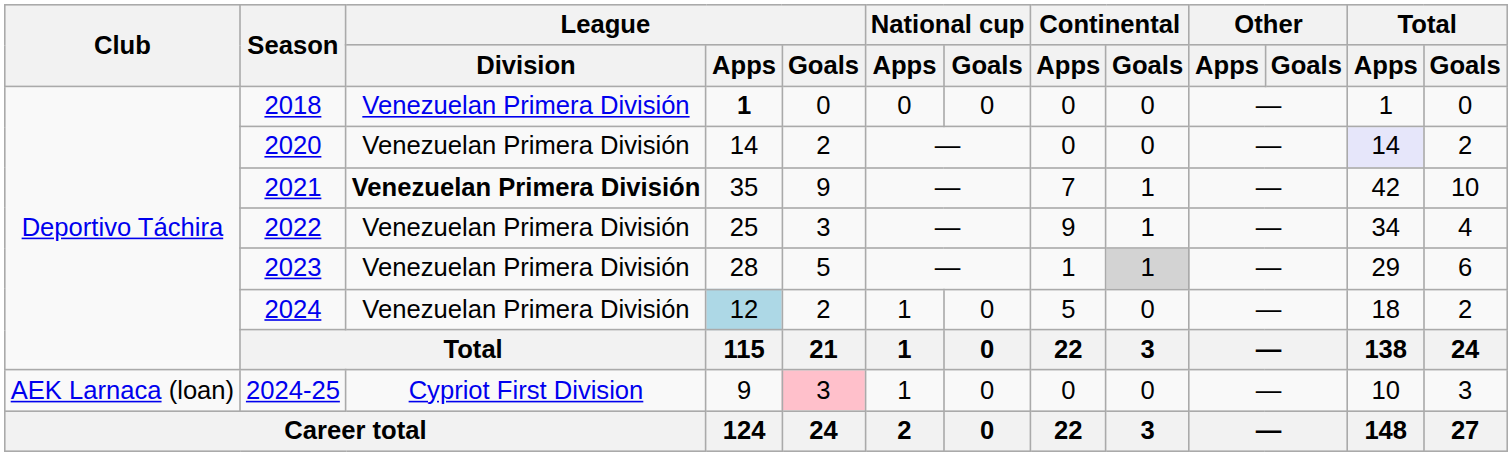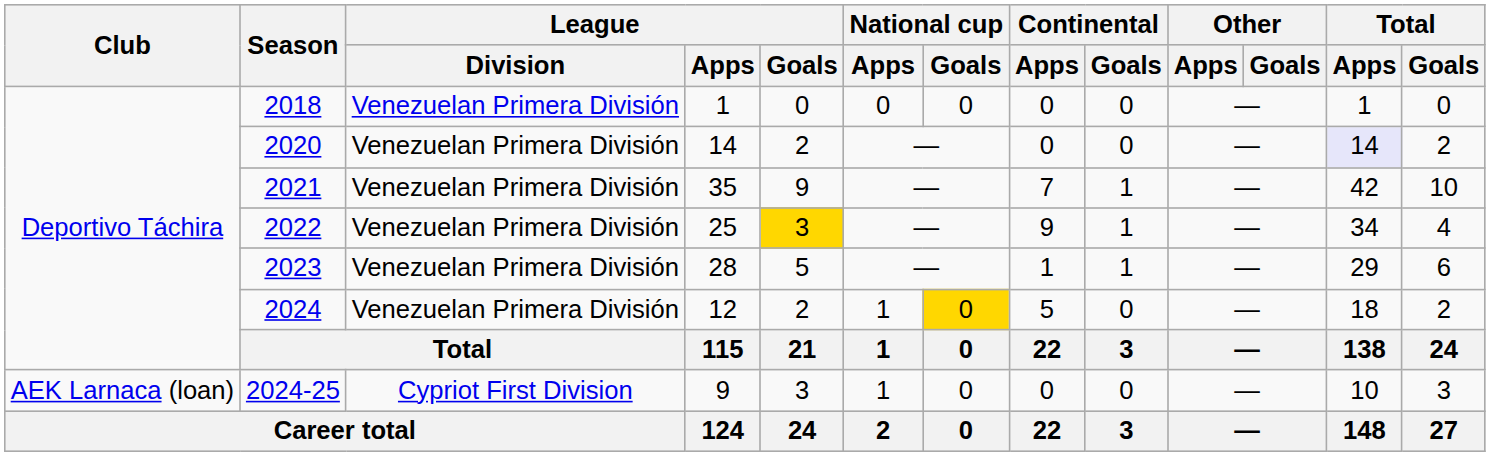2018 | League / Apps: bold -> normal
2021 | League / Division: bold -> normal
2022 | League / Goals: no background -> gold background
2023 | Continental / Goals: lightgrey background -> no background
2024 | League / Apps: lightblue background -> no background
2024 | National cup / Goals: no background -> gold background
2024-25 | League / Goals: pink background -> no background
